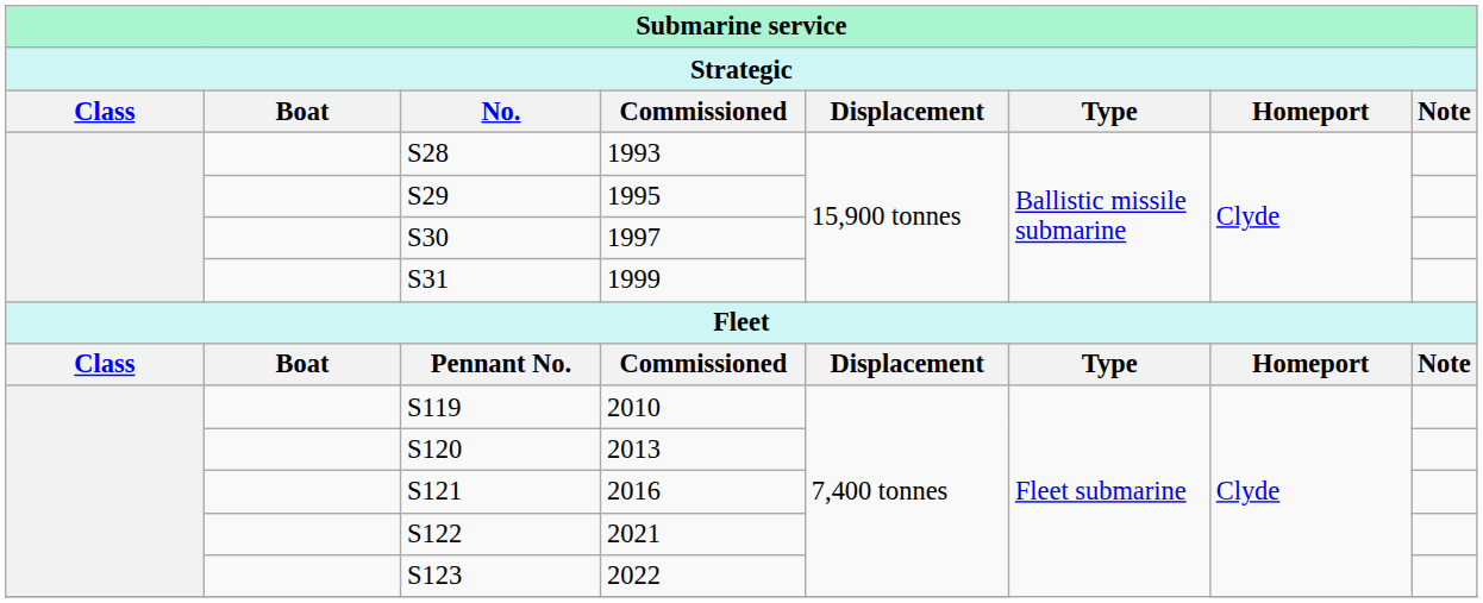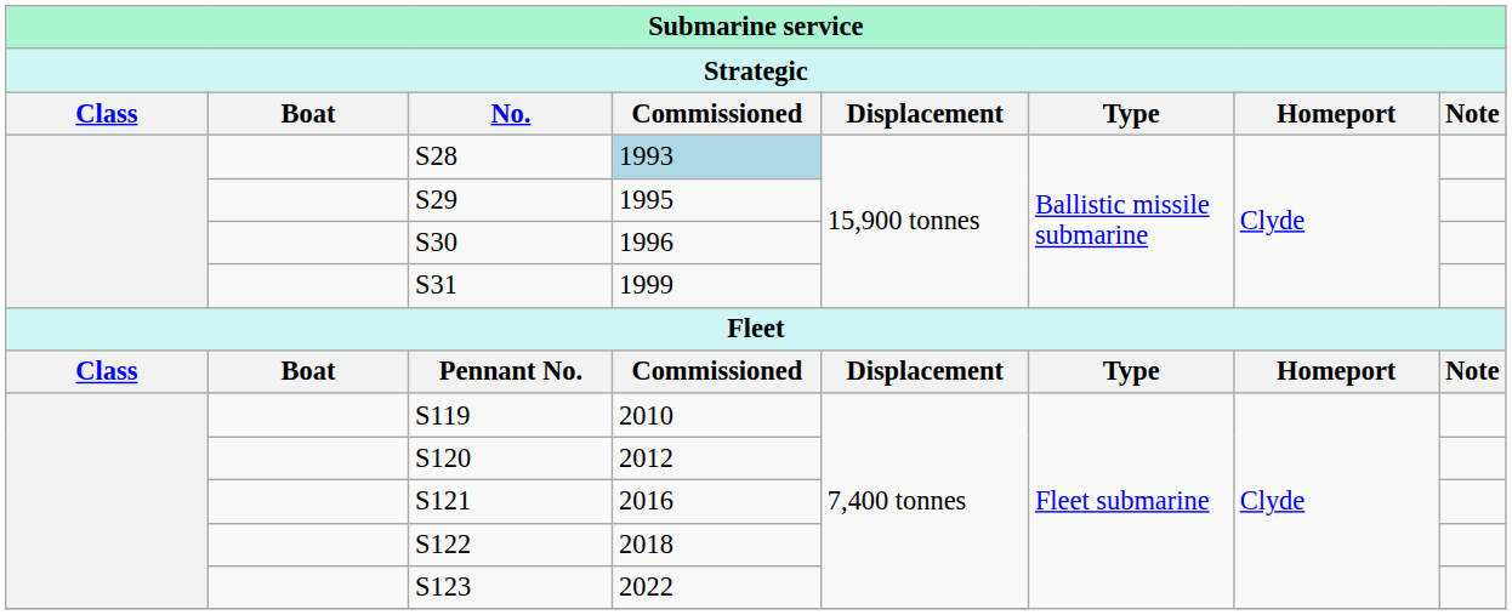S28 | Commissioned: no background -> lightblue background
S30 | Commissioned: 1997 -> 1996
S120 | Commissioned: 2013 -> 2012
S122 | Commissioned: 2021 -> 2018
